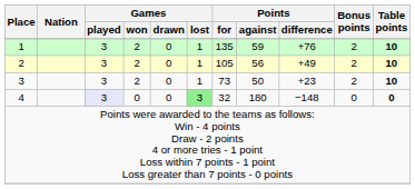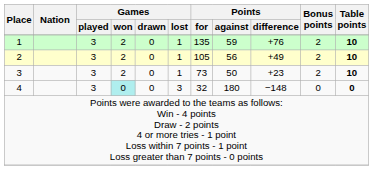4 | Games / played: lavender background -> no background
4 | Games / won: no background -> paleturquoise background
4 | Games / lost: lightgreen background -> no background
